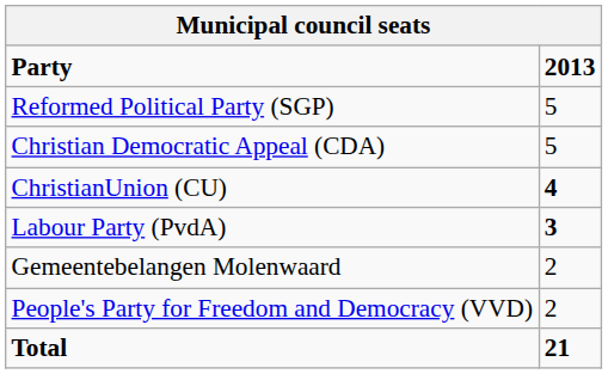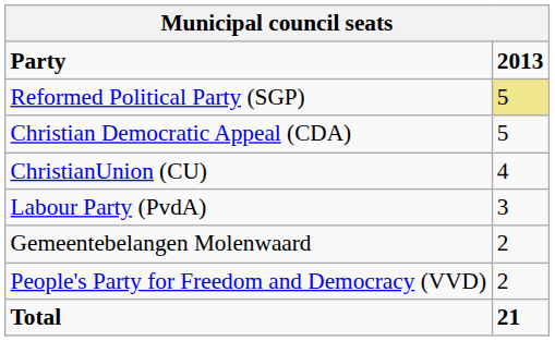Reformed Political Party (SGP) | 2013: no background -> khaki background
ChristianUnion (CU) | 2013: bold -> normal
Labour Party (PvdA) | 2013: bold -> normal
